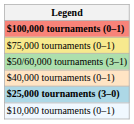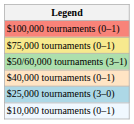row 2 | column 1: bold -> normal
row 6 | column 1: bold -> normal
